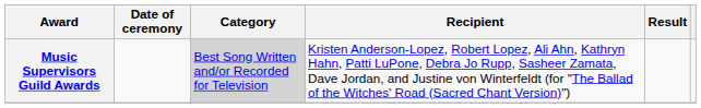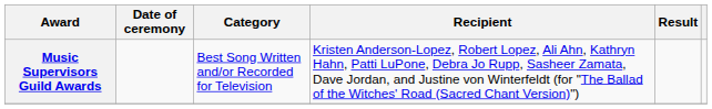Music Supervisors Guild Awards | Category: lightgrey background -> no background
